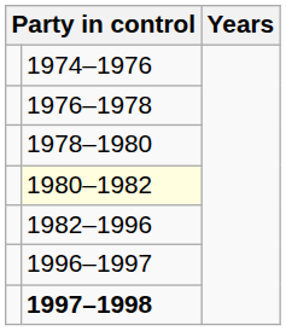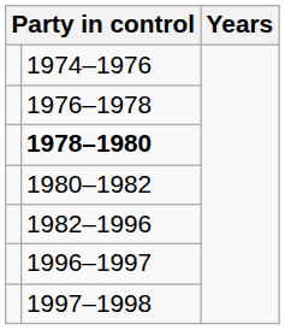1978–1980 | column 2: normal -> bold
1980–1982 | column 2: lightyellow background -> no background
1997–1998 | column 2: bold -> normal
